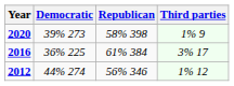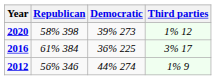columns swapped: Republican <-> Democratic
2020 | Third parties: 1% 9 -> 1% 12
2012 | Third parties: 1% 12 -> 1% 9
